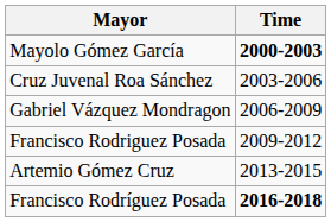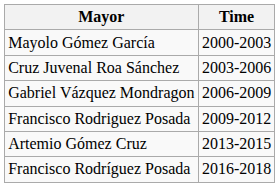Mayolo Gómez García | Time: bold -> normal
Francisco Rodríguez Posada | Time: bold -> normal
